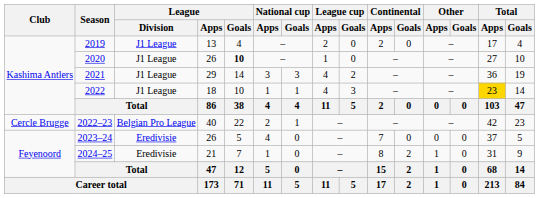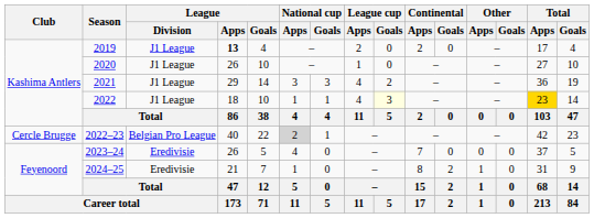2019 | League / Apps: normal -> bold
2020 | League / Goals: bold -> normal
2022 | League cup / Goals: no background -> lightyellow background
2022–23 | National cup / Apps: no background -> lightgrey background
